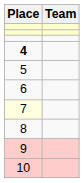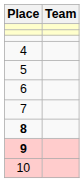row 5 | Place: bold -> normal
row 8 | Place: lightyellow background -> no background
row 9 | Place: normal -> bold
row 10 | Place: normal -> bold
